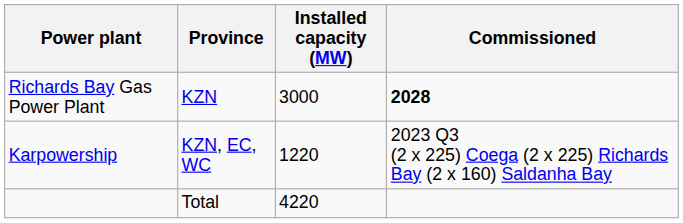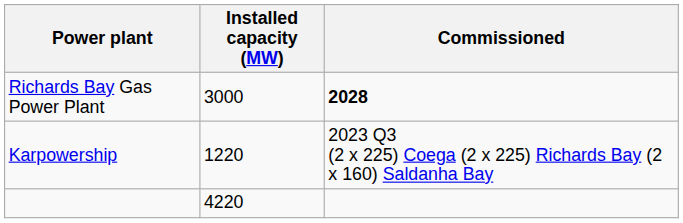- column: Province | KZN | KZN, EC, WC | Total
